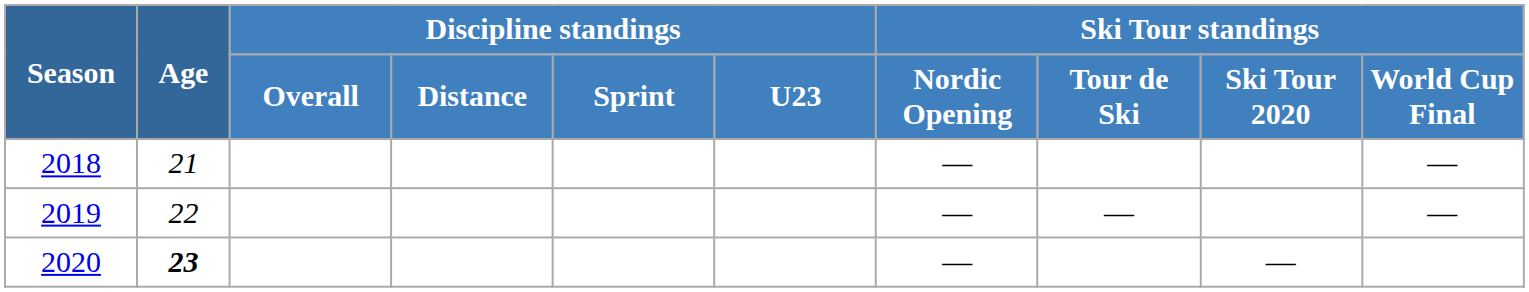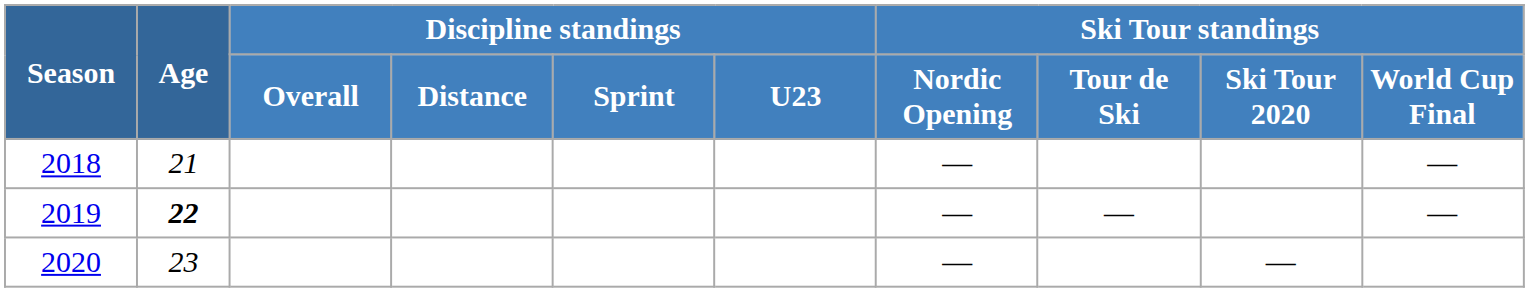2019 | Age: normal -> bold
2020 | Age: bold -> normal
